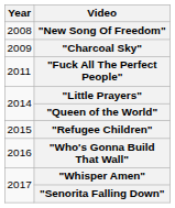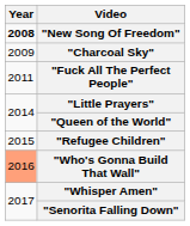"New Song Of Freedom" | Year: normal -> bold
"Who's Gonna Build That Wall" | Year: no background -> lightsalmon background
